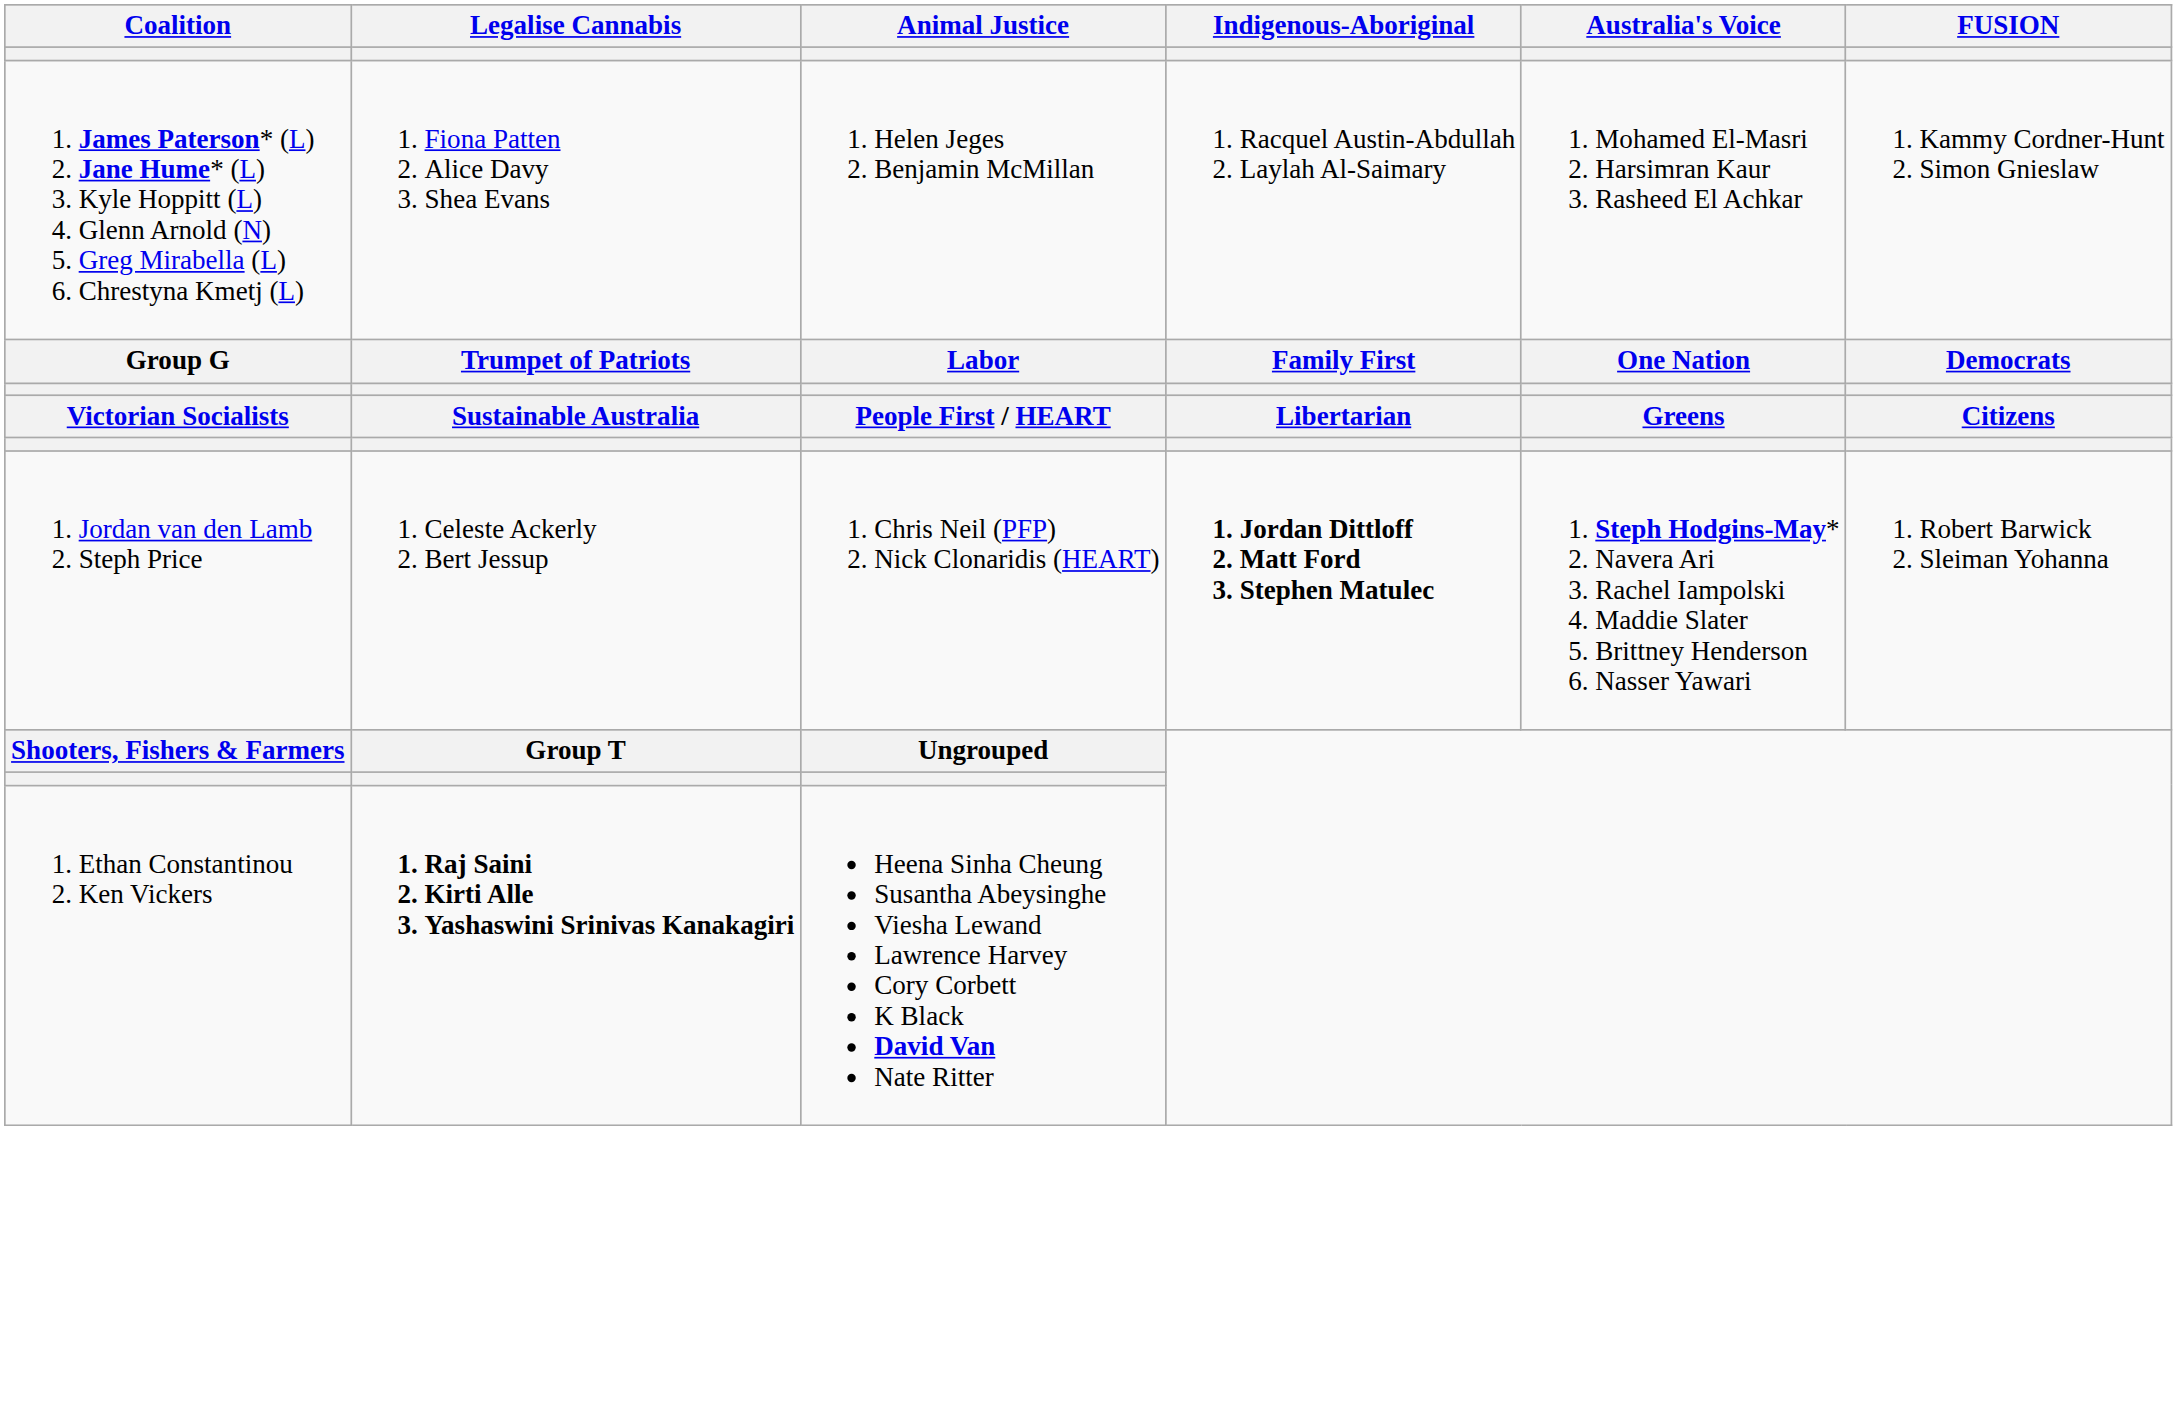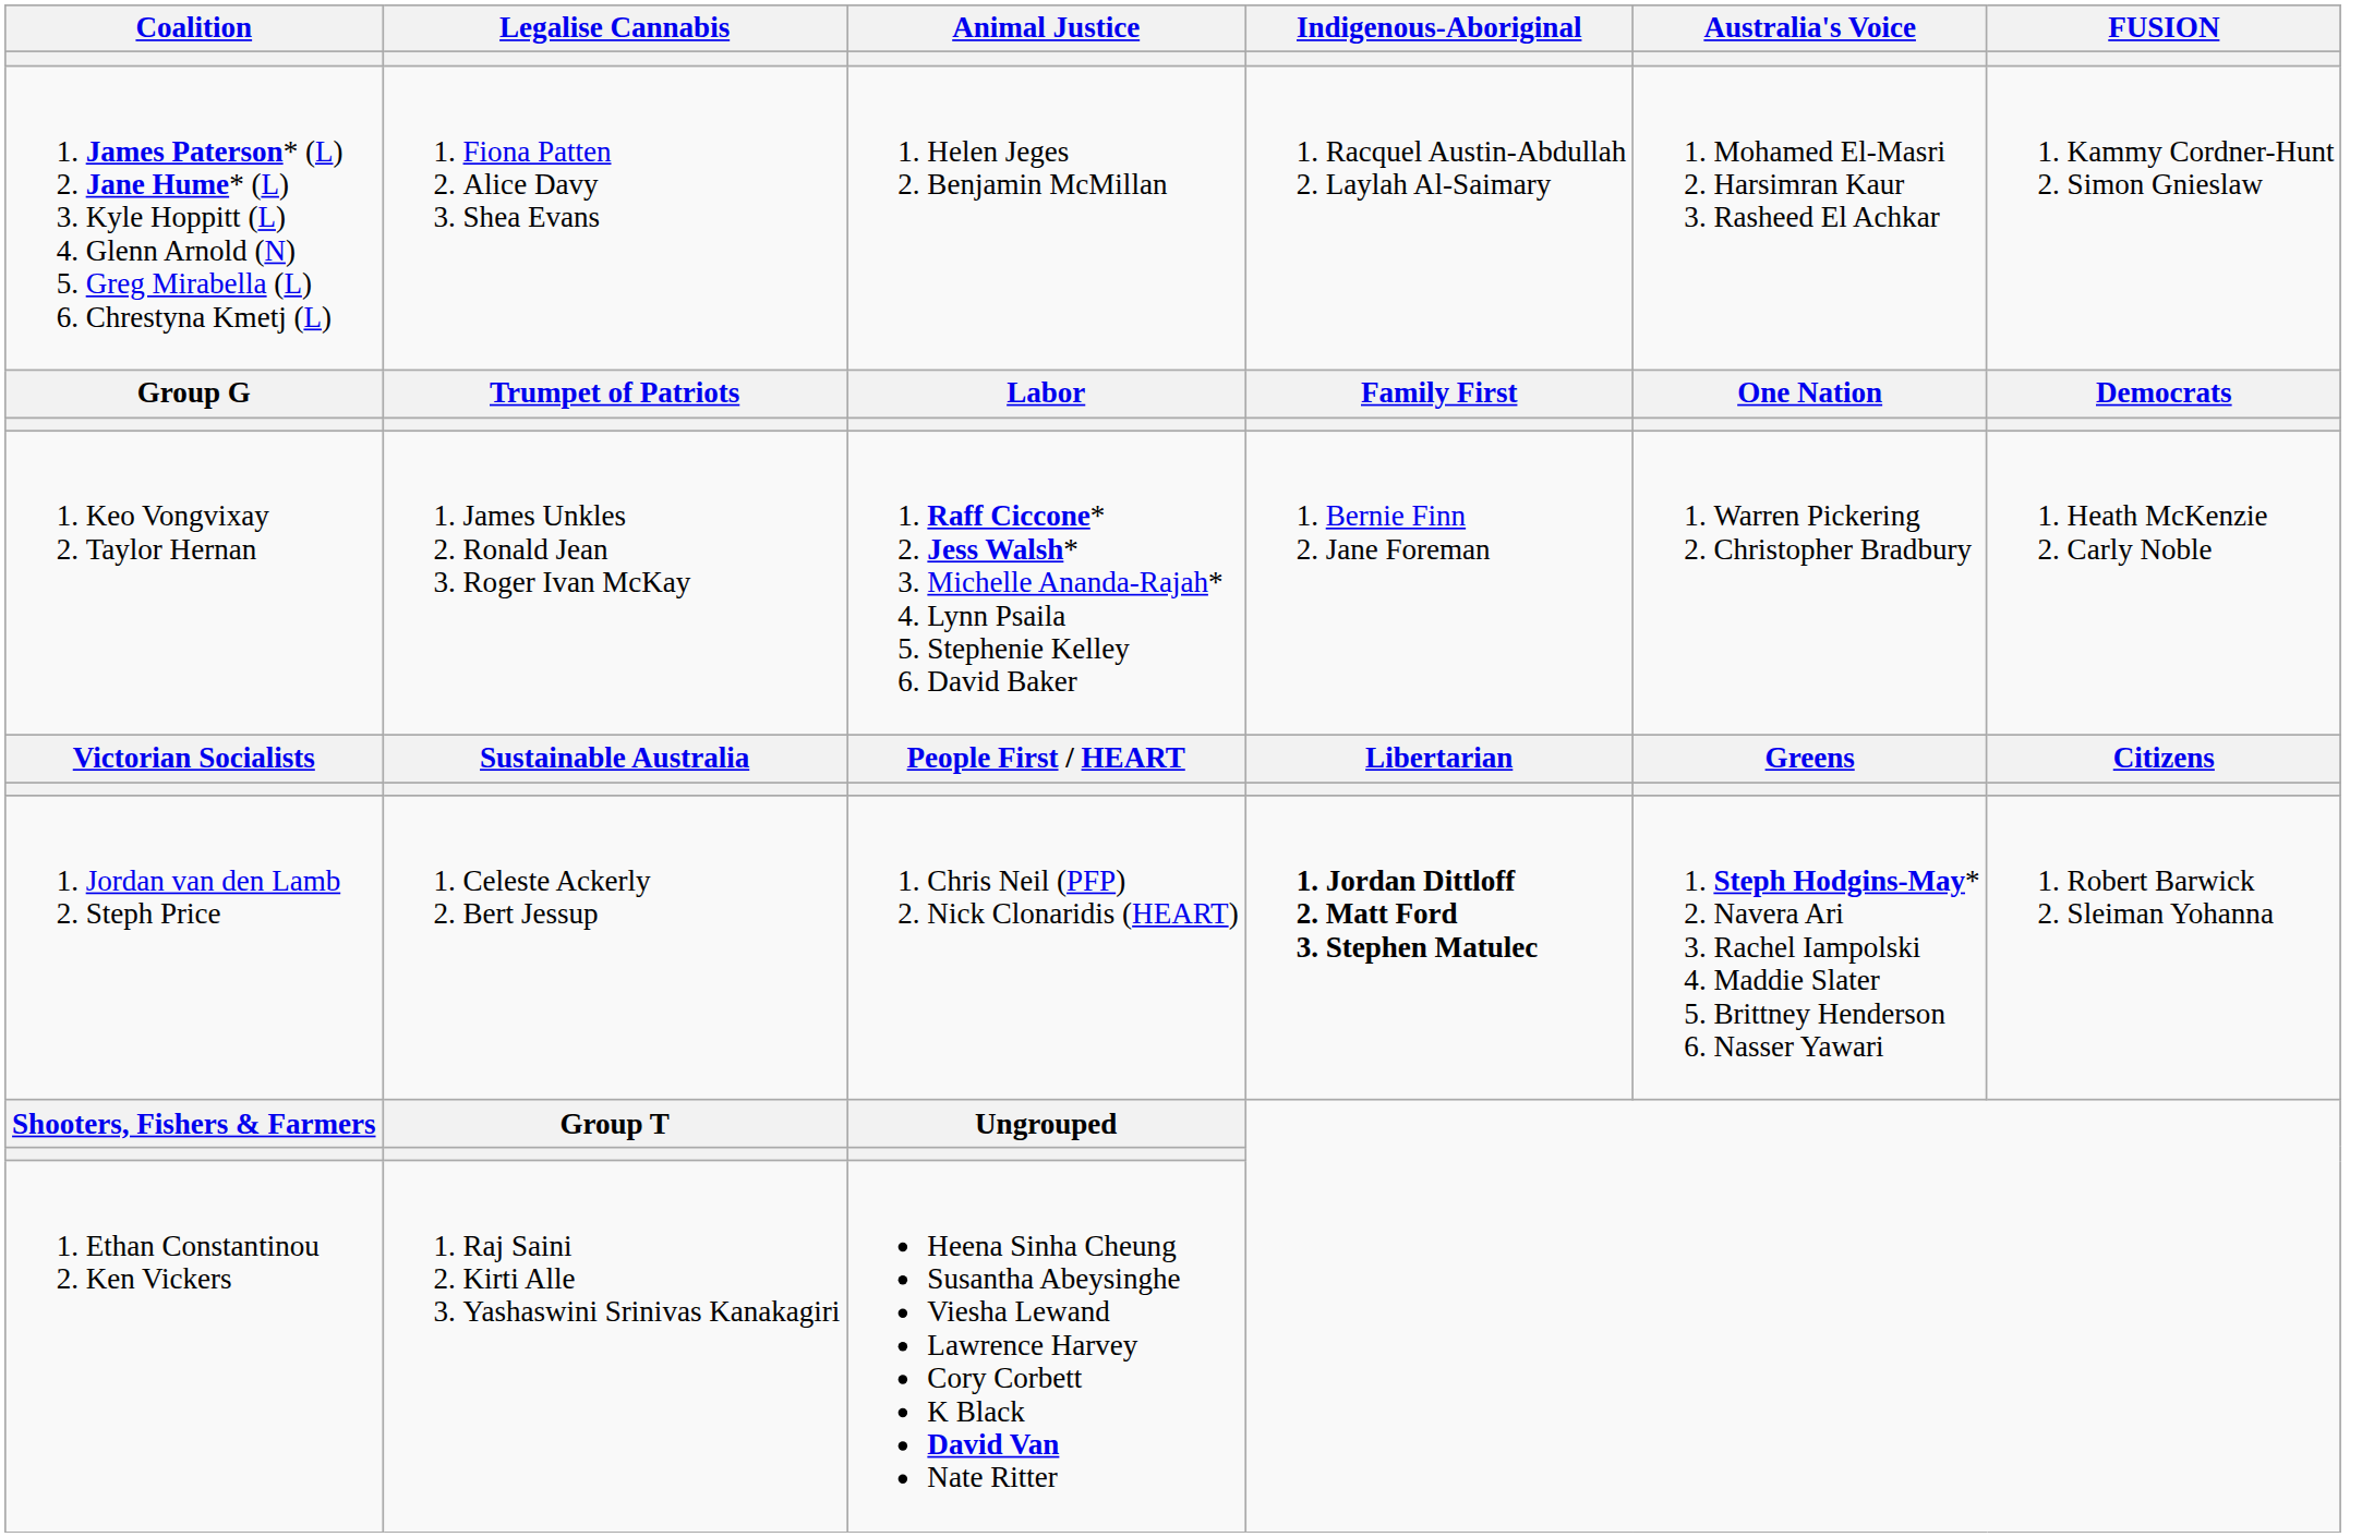+ row: Keo Vongvixay Taylor Hernan | James Unkles Ronald Jean Roger Ivan McKay | Raff Ciccone* Jess Walsh* Michelle Ananda-Rajah* Lynn Psaila Stephenie Kelley David Baker | Bernie Finn Jane Foreman | Warren Pickering Christopher Bradbury | Heath McKenzie Carly Noble
Ethan Constantinou Ken Vickers | Legalise Cannabis: bold -> normal
